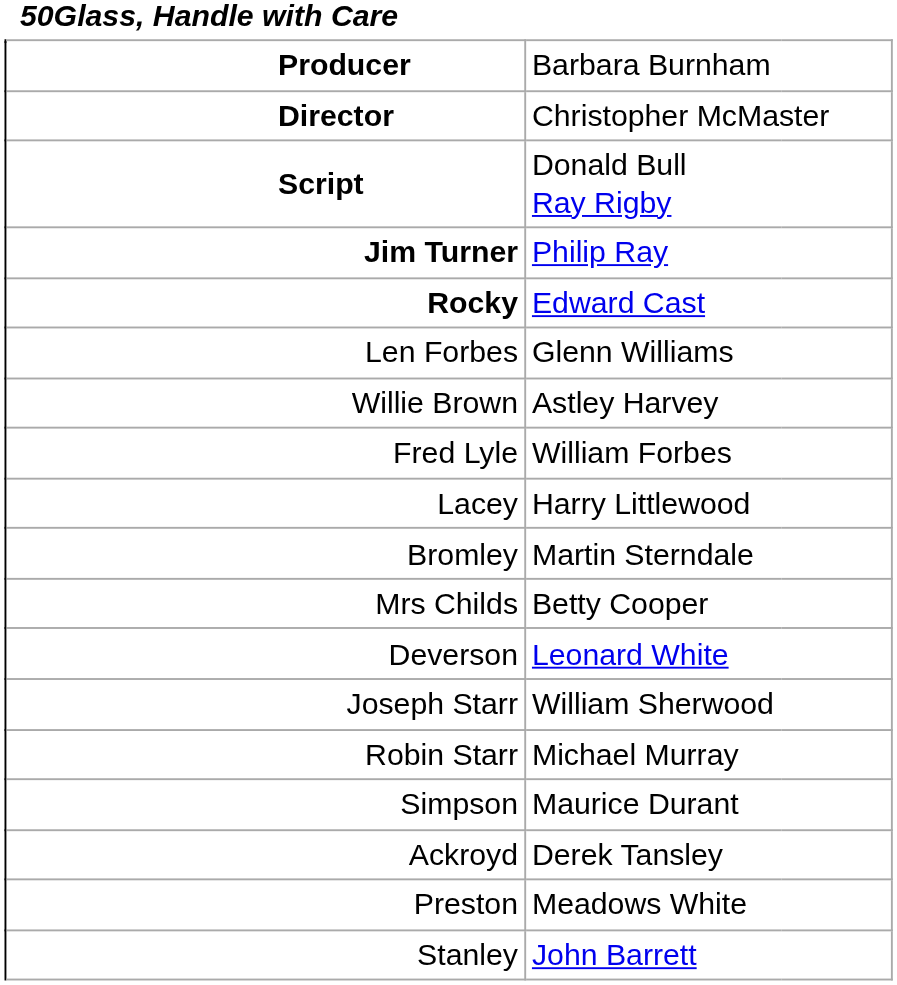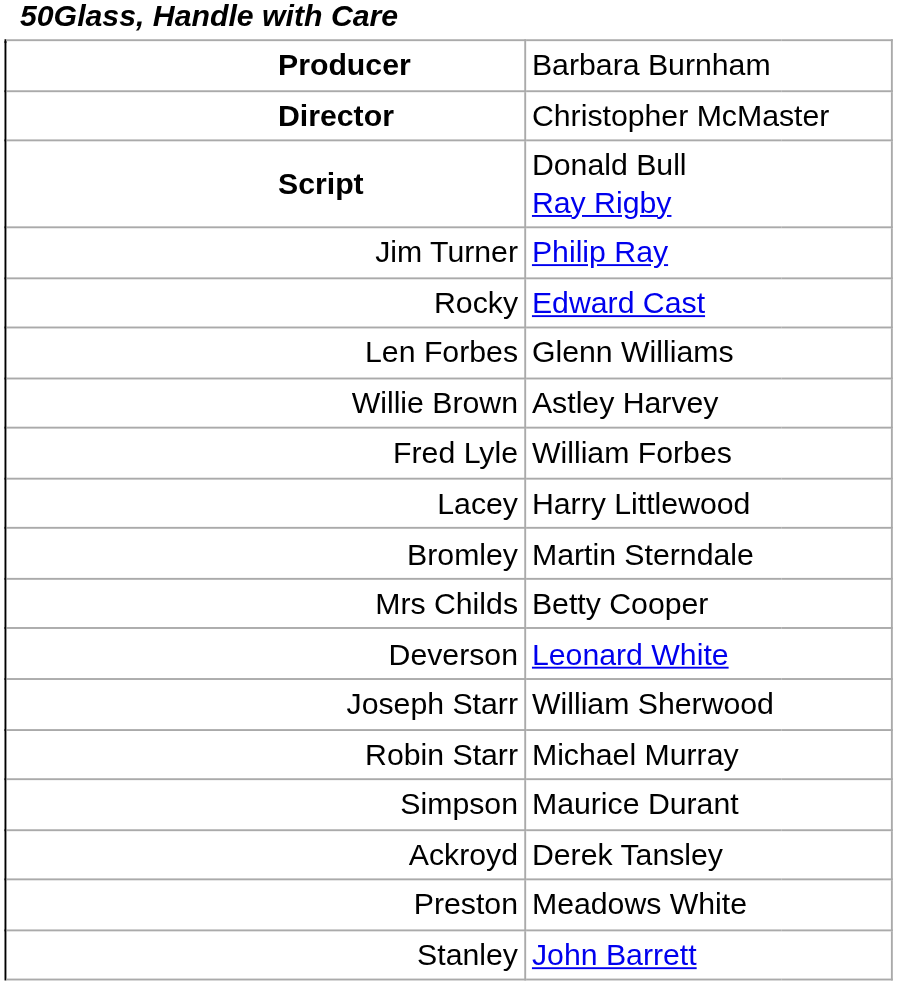Jim Turner | column 2: bold -> normal
Rocky | column 2: bold -> normal
